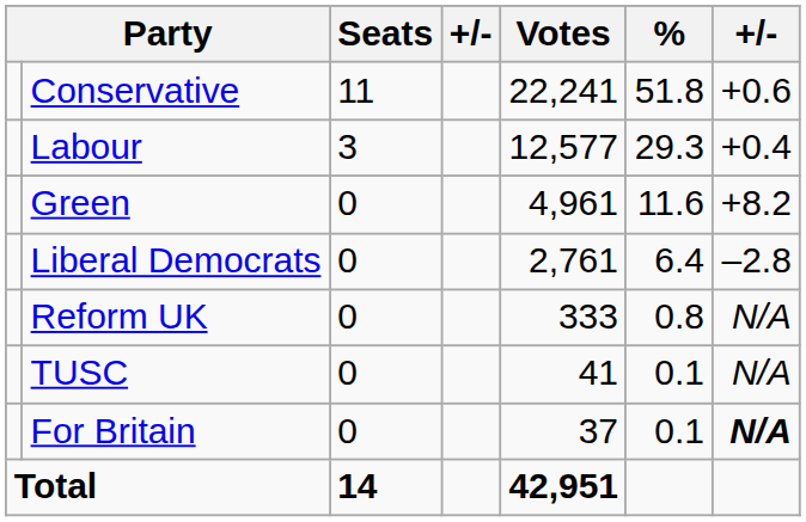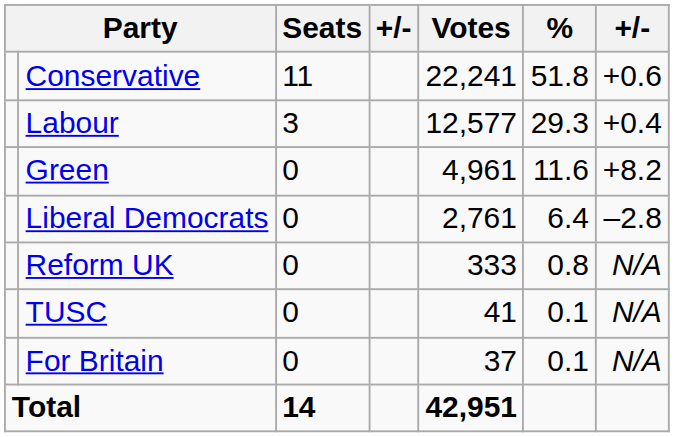For Britain | column 7: bold -> normal
